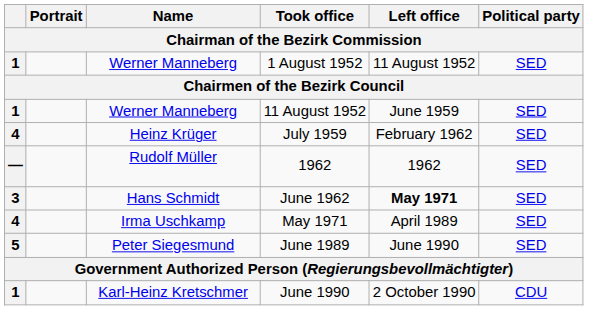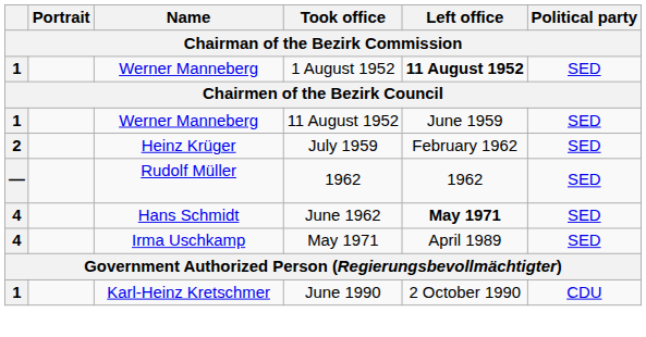1 August 1952 | Left office: normal -> bold
July 1959 | column 1: 4 -> 2
June 1962 | column 1: 3 -> 4
- row: 5 | Peter Siegesmund | June 1989 | June 1990 | SED
